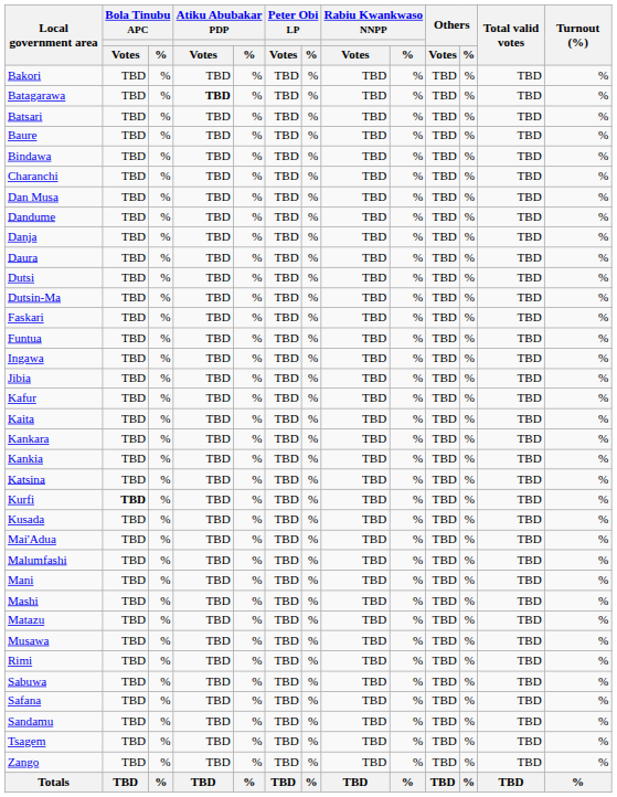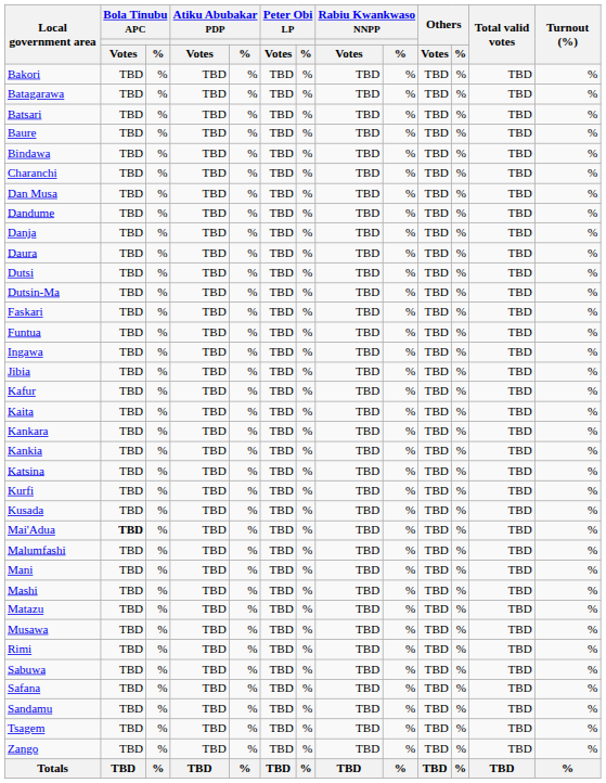Batagarawa | Atiku Abubakar PDP / Votes: bold -> normal
Kurfi | Bola Tinubu APC / Votes: bold -> normal
Mai'Adua | Bola Tinubu APC / Votes: normal -> bold
